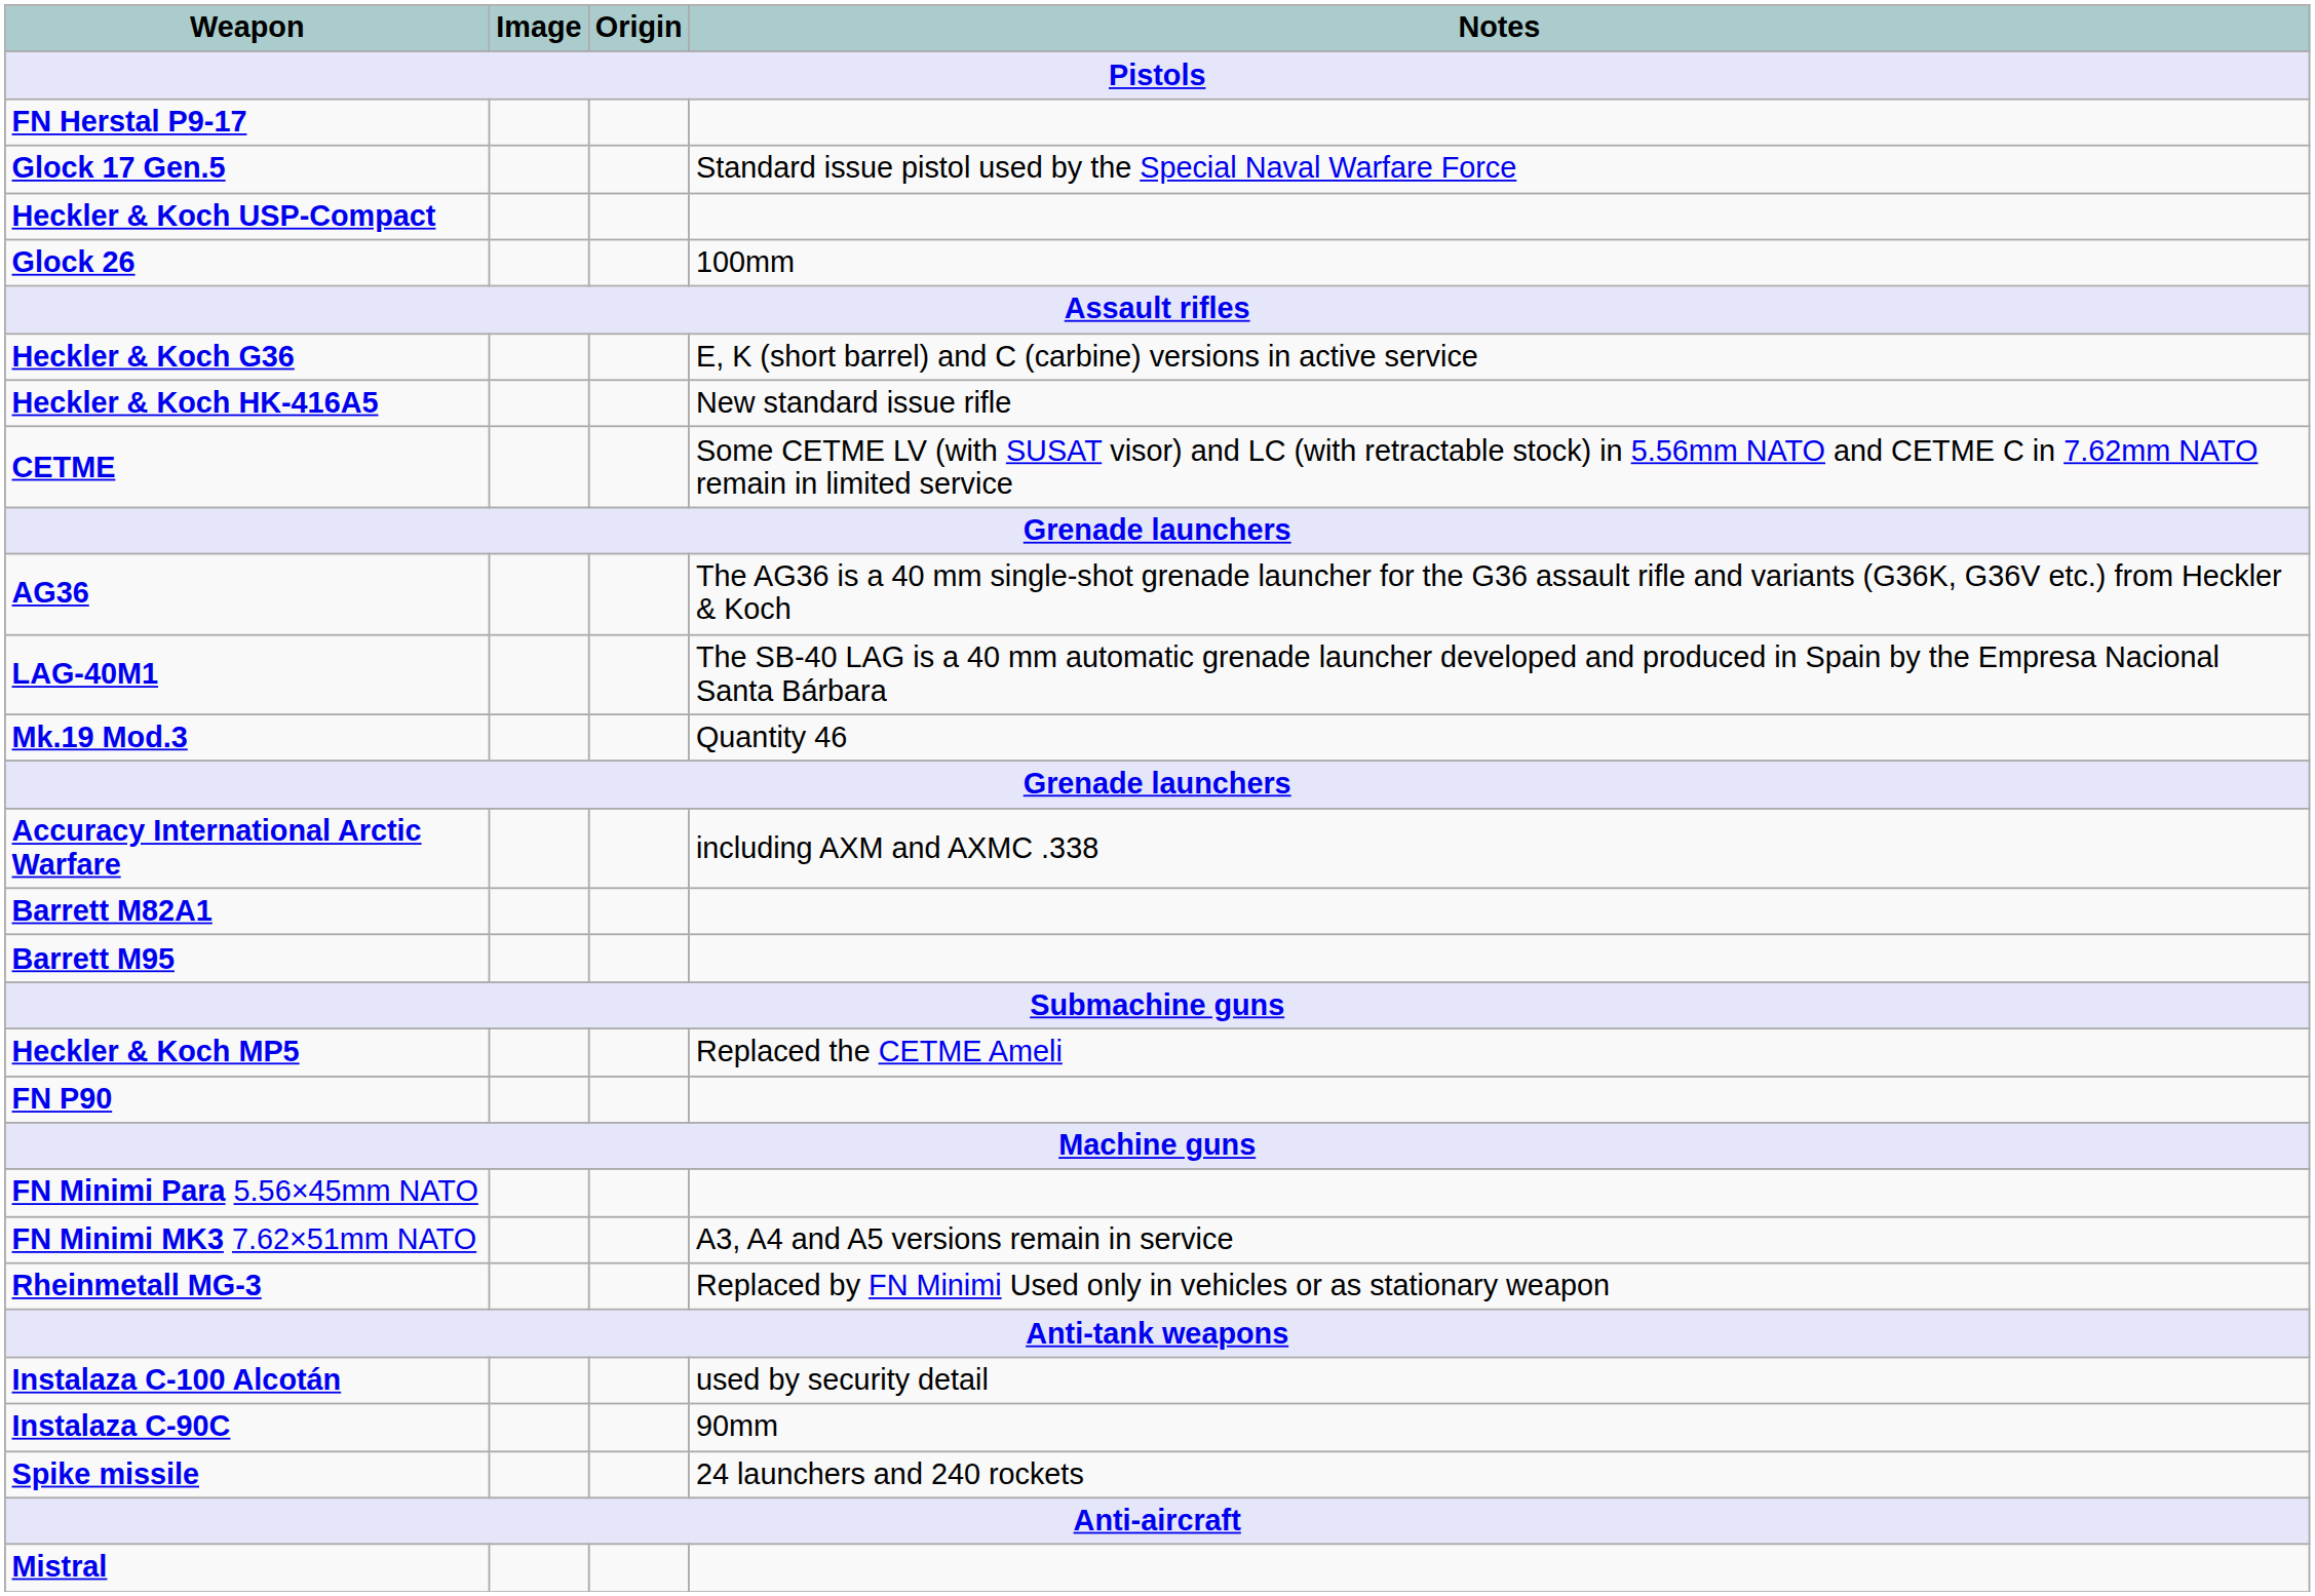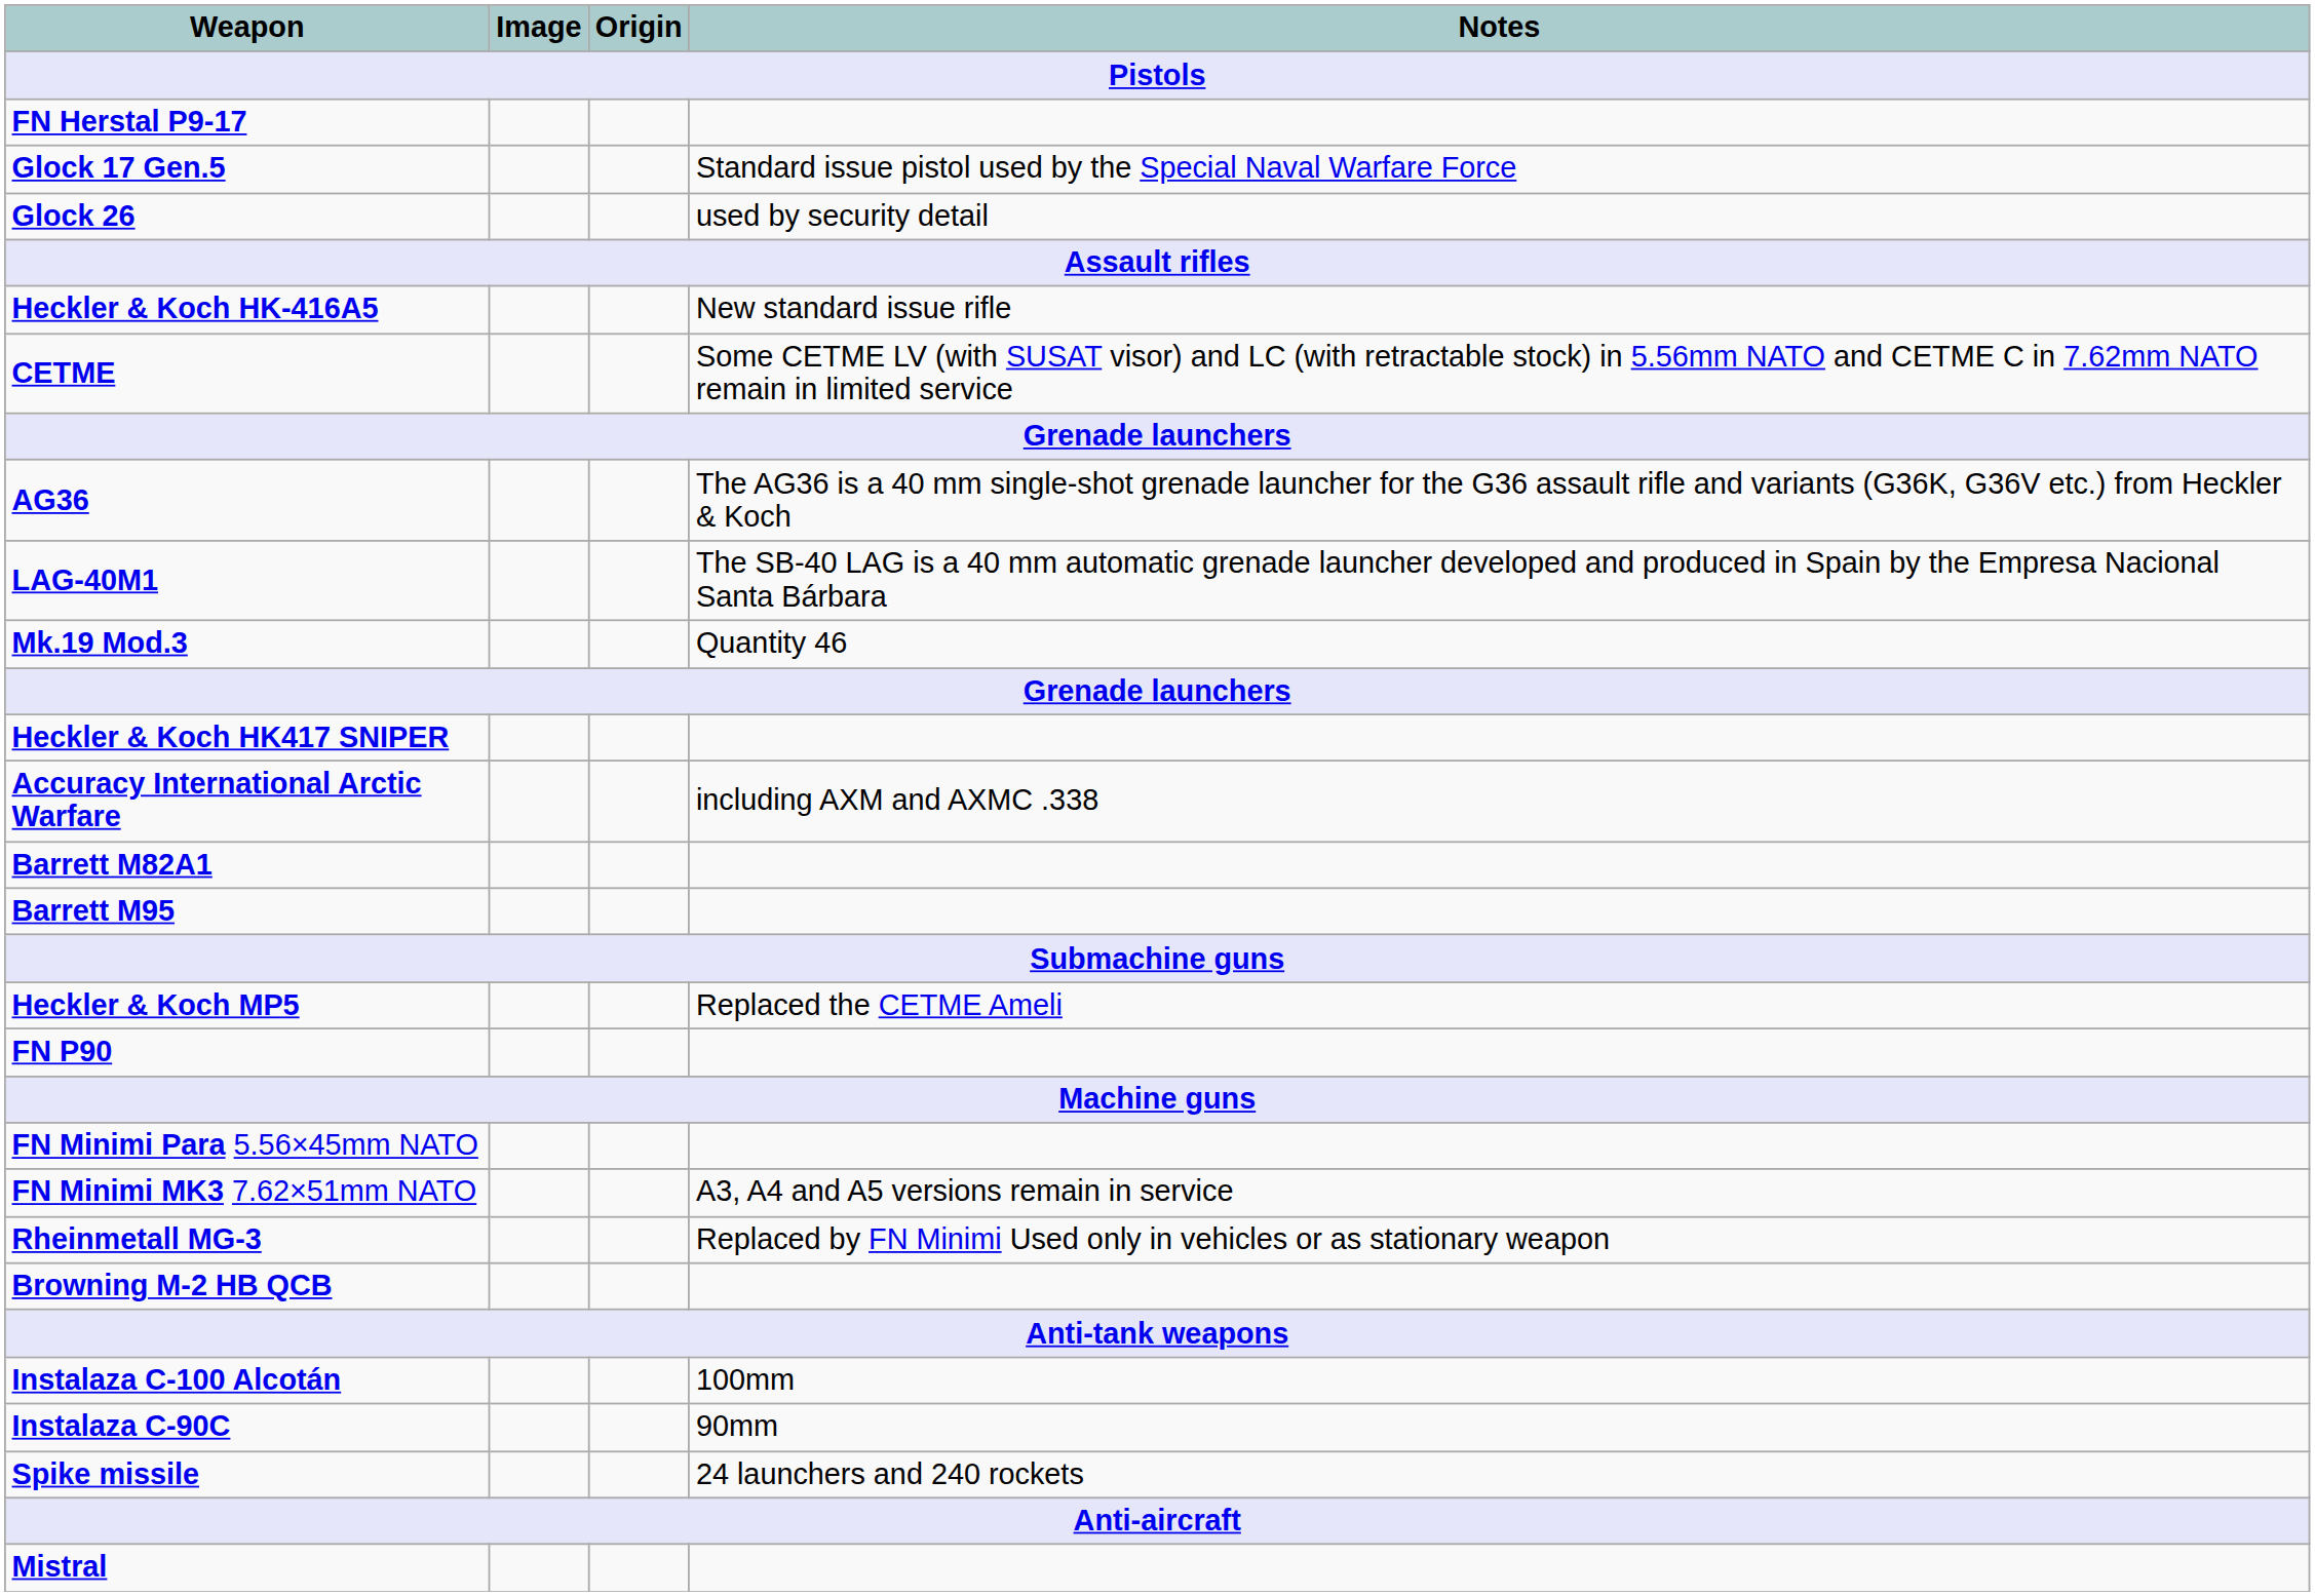- row: Heckler & Koch USP-Compact
Glock 26 | Notes: 100mm -> used by security detail
- row: Heckler & Koch G36 | E, K (short barrel) and C (carbine) versions in active service
+ row: Heckler & Koch HK417 SNIPER
+ row: Browning M-2 HB QCB
Instalaza C-100 Alcotán | Notes: used by security detail -> 100mm
